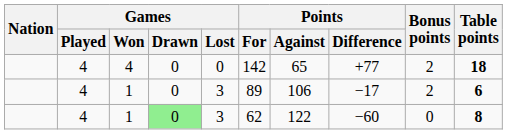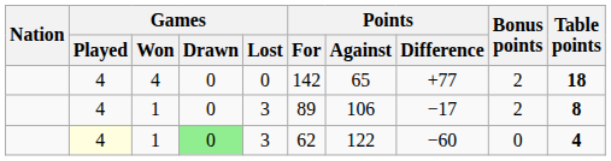row 4 | Table points: 6 -> 8
row 5 | Games / Played: no background -> lightyellow background
row 5 | Table points: 8 -> 4
